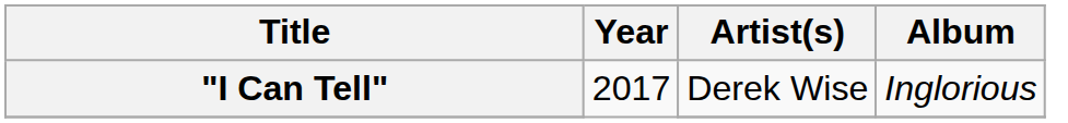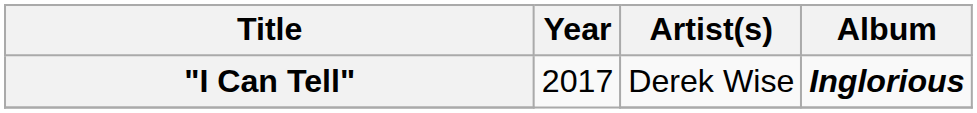"I Can Tell" | Album: normal -> bold
